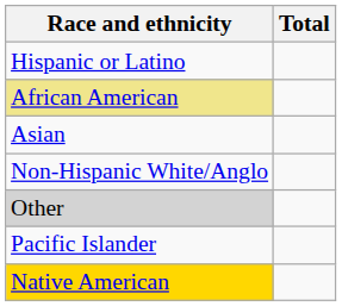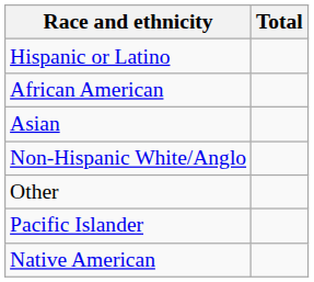African American | Race and ethnicity: khaki background -> no background
Other | Race and ethnicity: lightgrey background -> no background
Native American | Race and ethnicity: gold background -> no background
